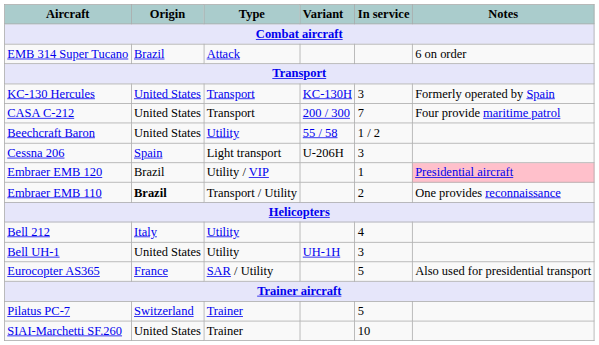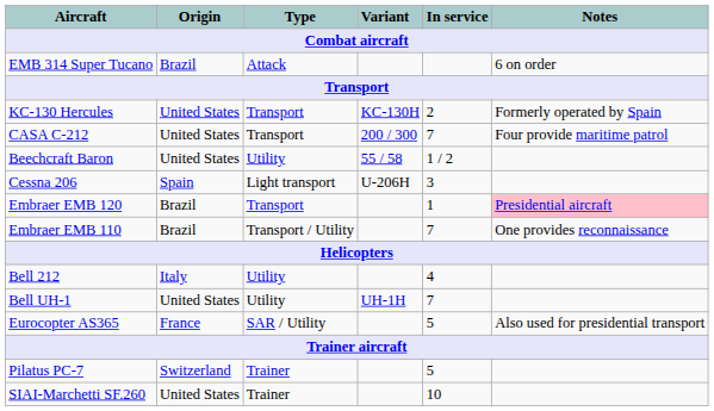KC-130 Hercules | In service: 3 -> 2
Embraer EMB 120 | Type: Utility / VIP -> Transport
Embraer EMB 110 | Origin: bold -> normal
Embraer EMB 110 | In service: 2 -> 7
Bell UH-1 | In service: 3 -> 7
